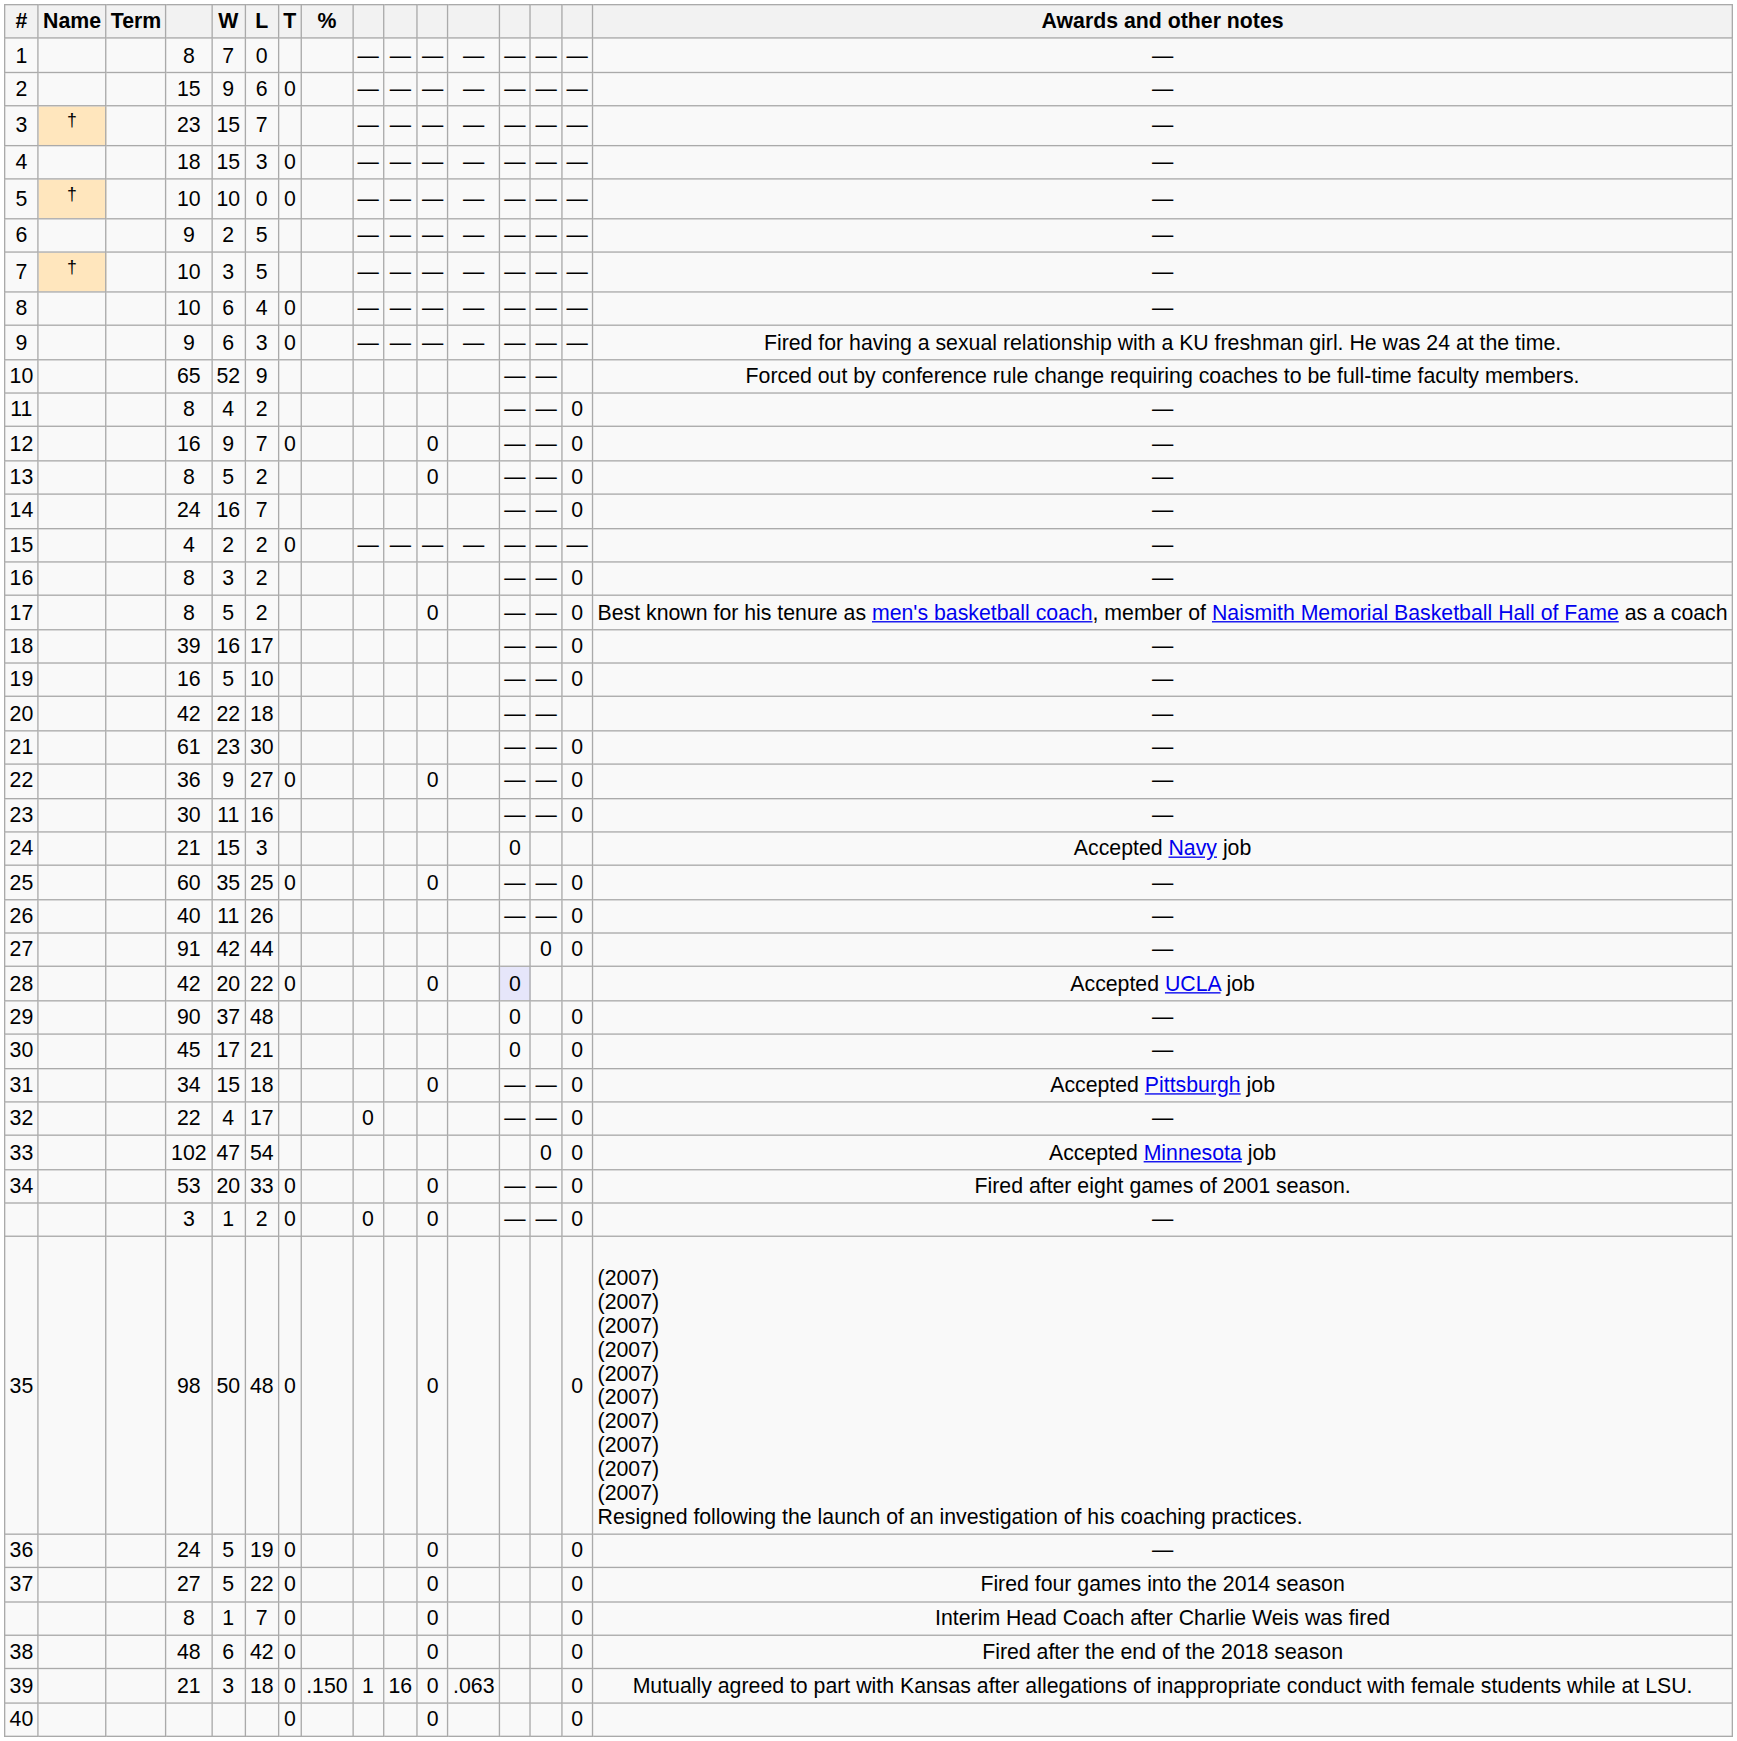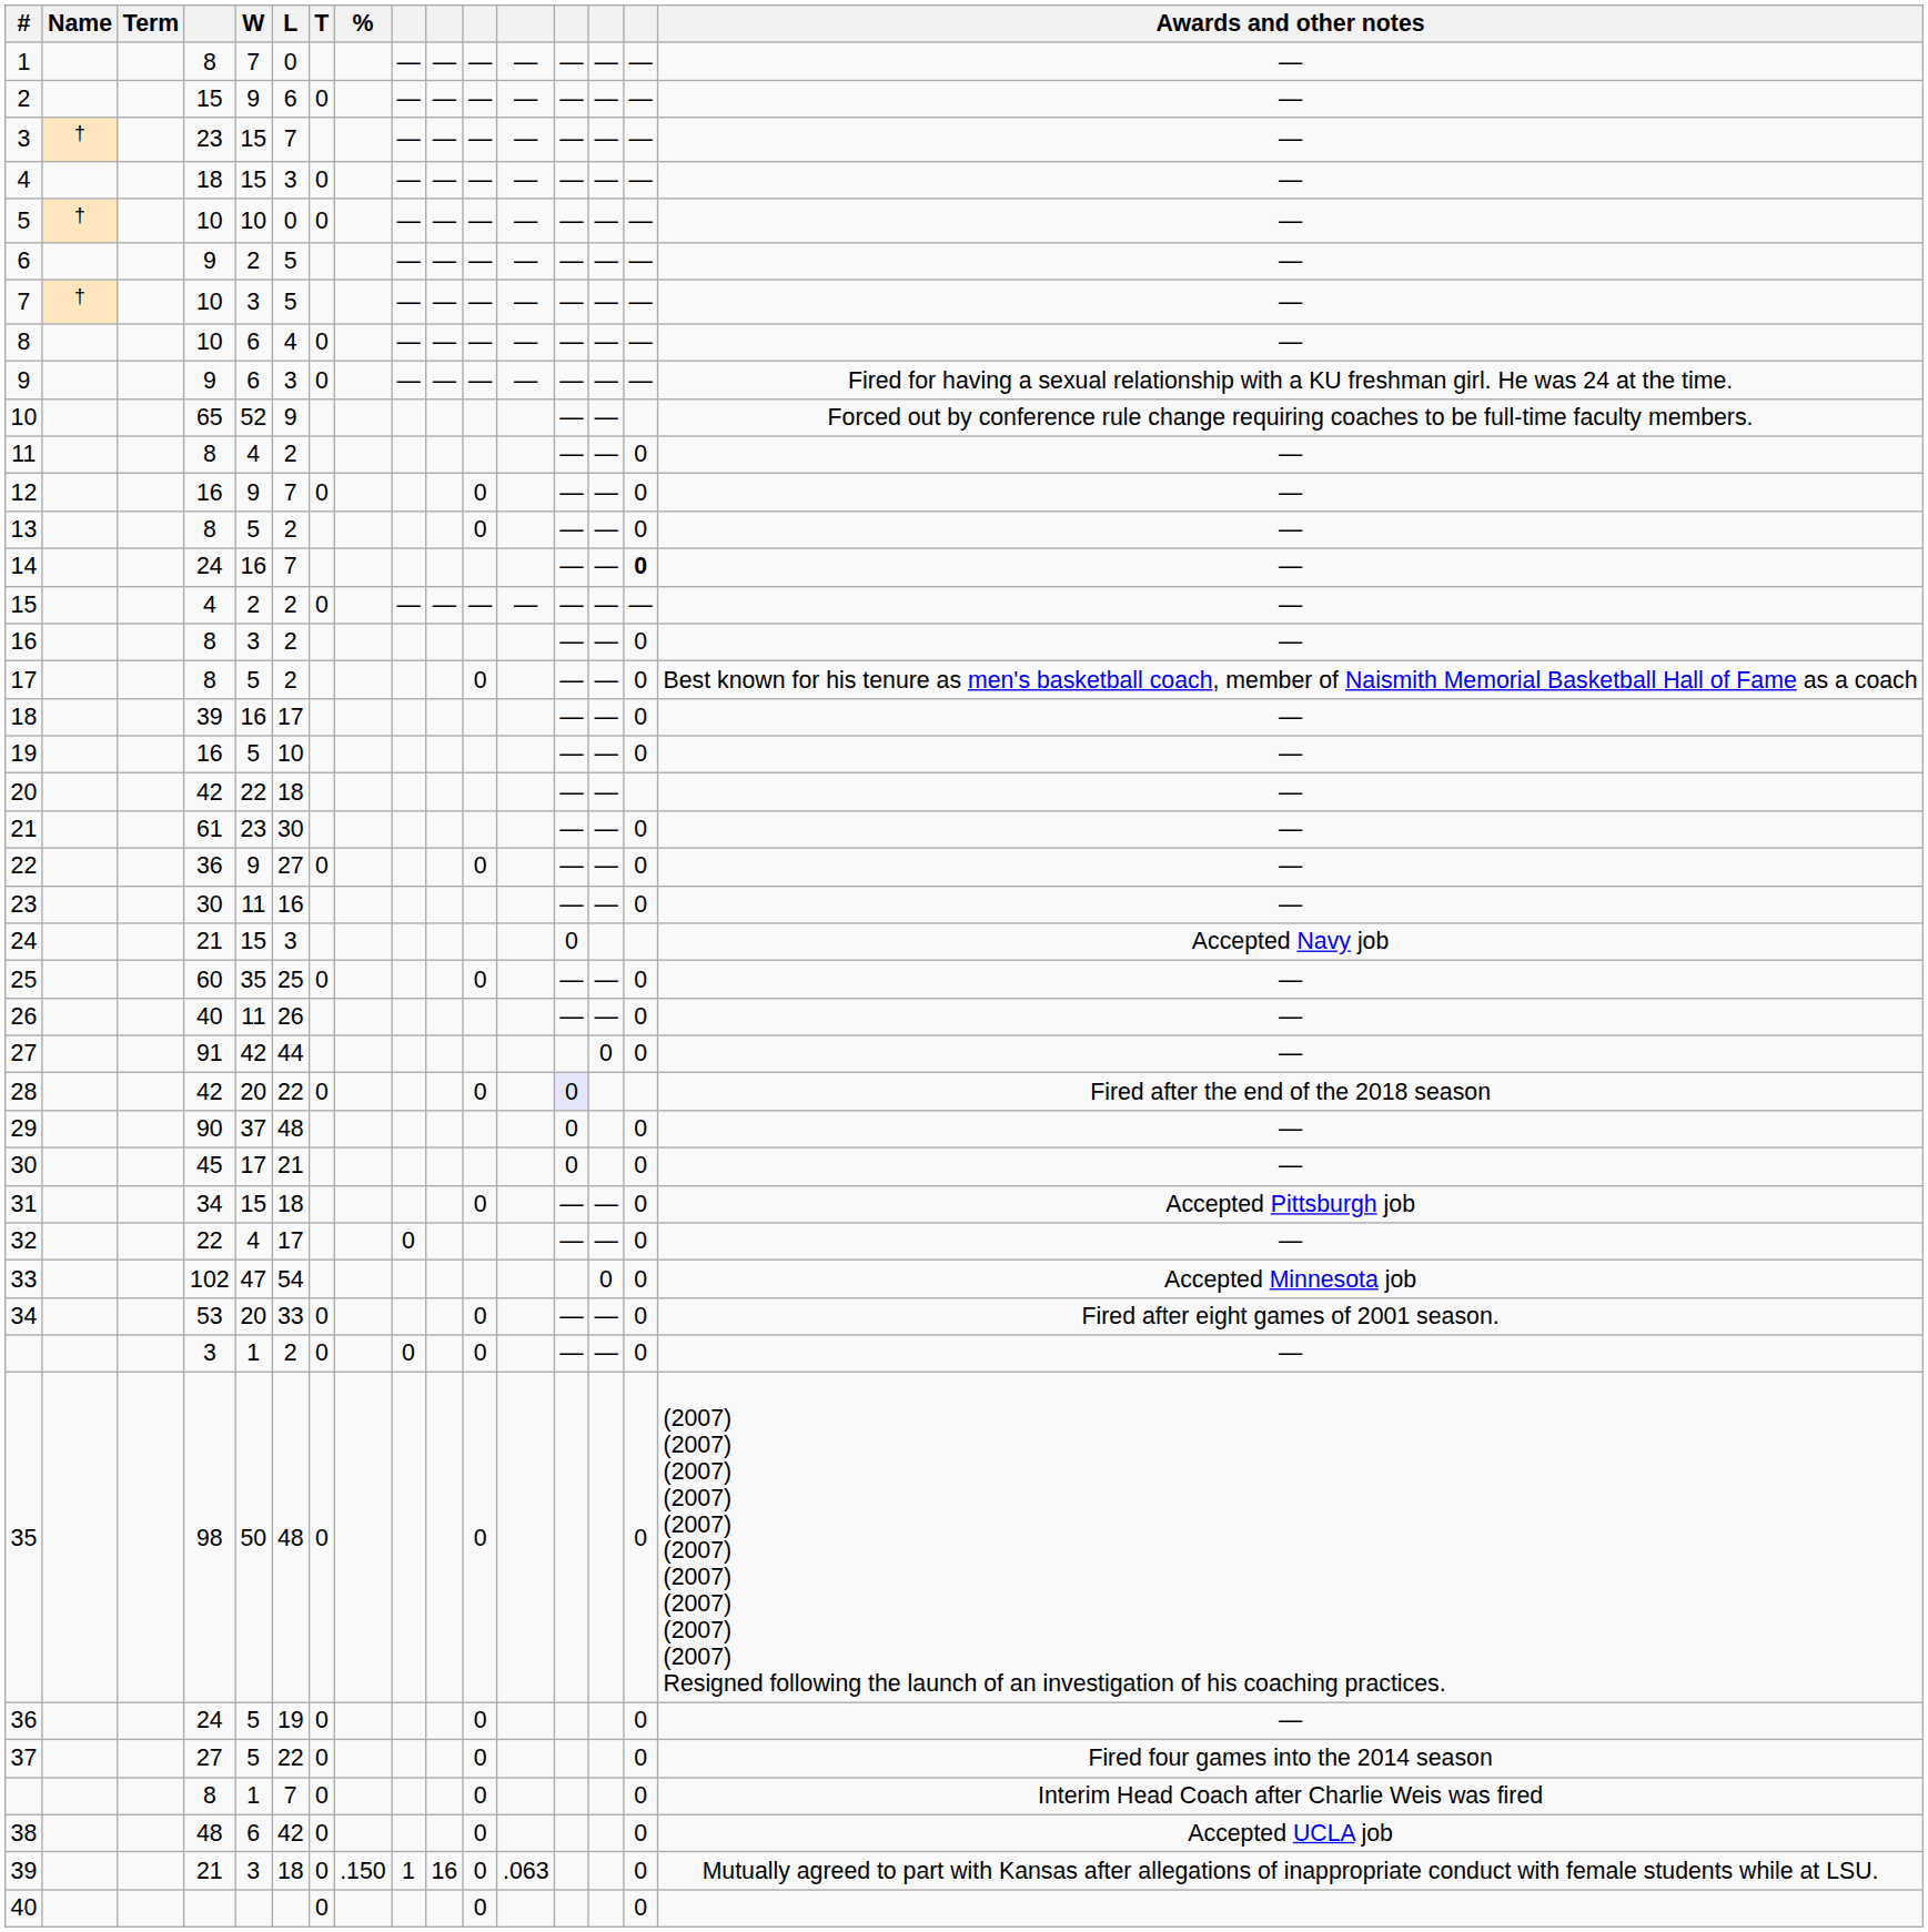14 | column 15: normal -> bold
28 | Awards and other notes: Accepted UCLA job -> Fired after the end of the 2018 season
38 | Awards and other notes: Fired after the end of the 2018 season -> Accepted UCLA job
